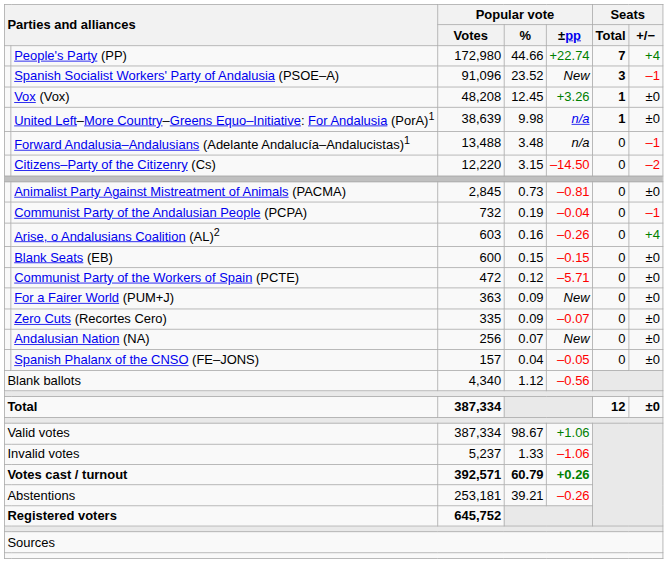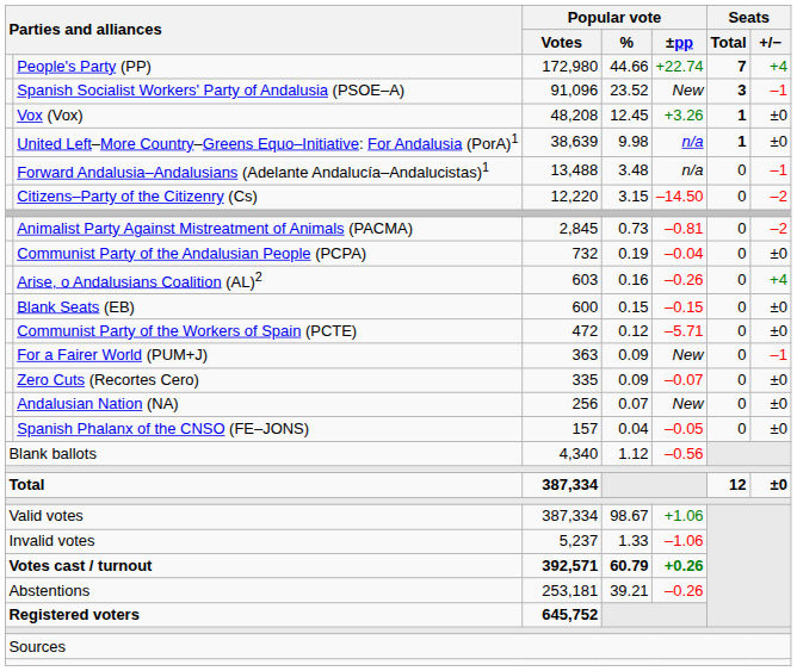Animalist Party Against Mistreatment of Animals (PACMA) | Seats / +/−: ±0 -> –2
Communist Party of the Andalusian People (PCPA) | Seats / +/−: –1 -> ±0
For a Fairer World (PUM+J) | Seats / +/−: ±0 -> –1
